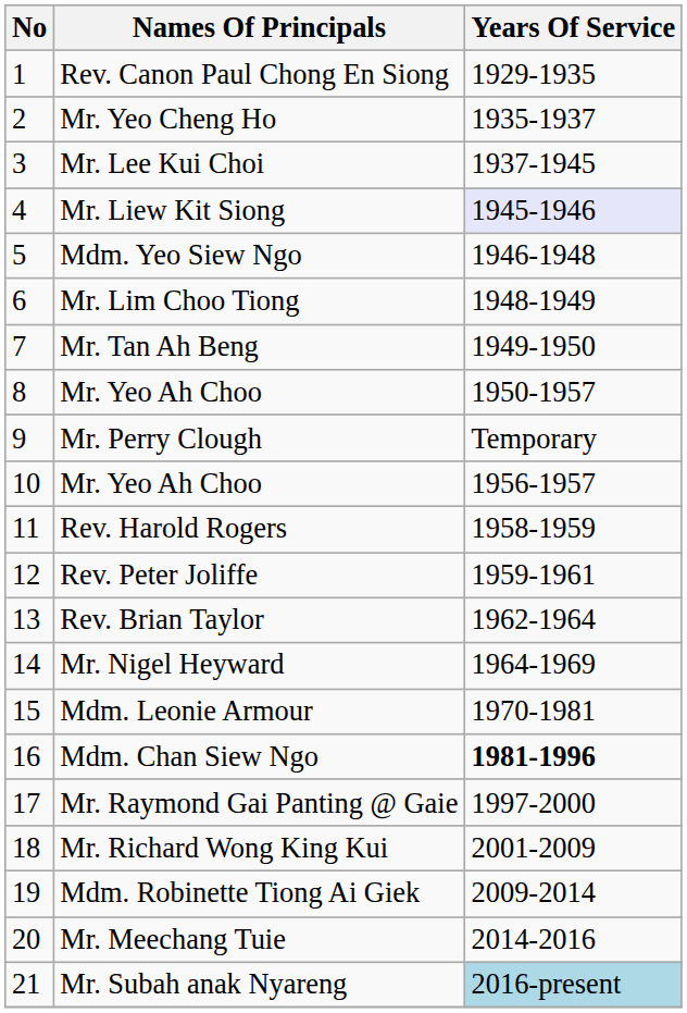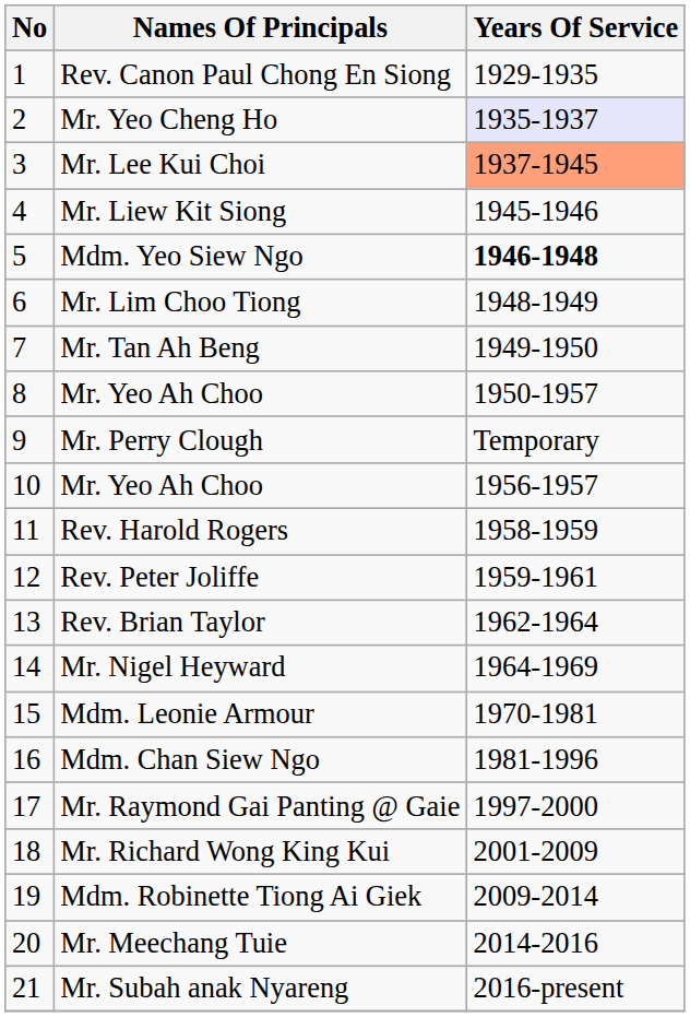Mr. Yeo Cheng Ho | Years Of Service: no background -> lavender background
Mr. Lee Kui Choi | Years Of Service: no background -> lightsalmon background
Mr. Liew Kit Siong | Years Of Service: lavender background -> no background
Mdm. Yeo Siew Ngo | Years Of Service: normal -> bold
Mdm. Chan Siew Ngo | Years Of Service: bold -> normal
Mr. Subah anak Nyareng | Years Of Service: lightblue background -> no background
